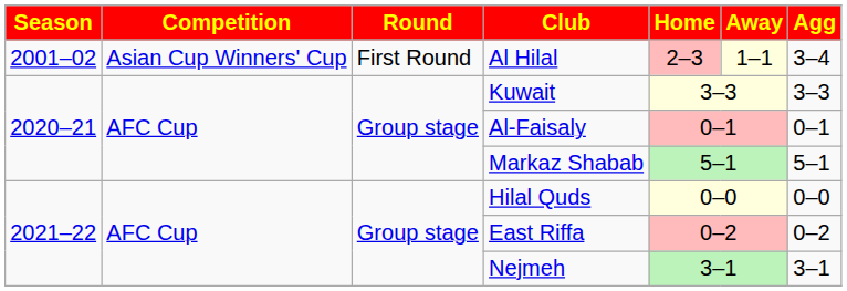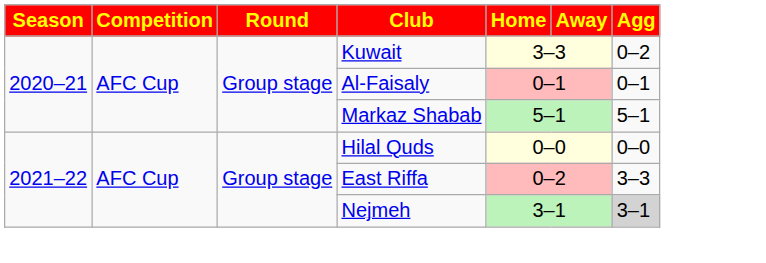- row: 2001–02 | Asian Cup Winners' Cup | First Round | Al Hilal | 2–3 | 1–1 | 3–4
Kuwait | Agg: 3–3 -> 0–2
East Riffa | Agg: 0–2 -> 3–3
Nejmeh | Agg: no background -> lightgrey background
